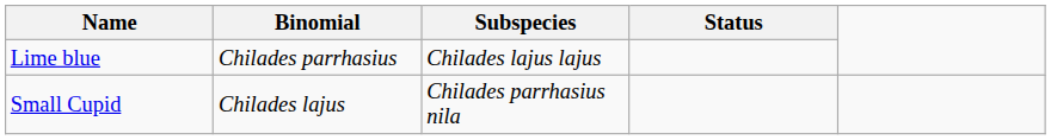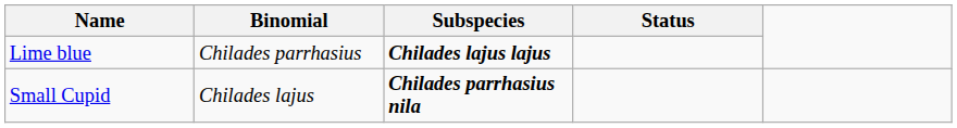Lime blue | Subspecies: normal -> bold
Small Cupid | Subspecies: normal -> bold
